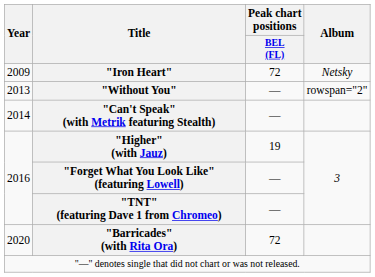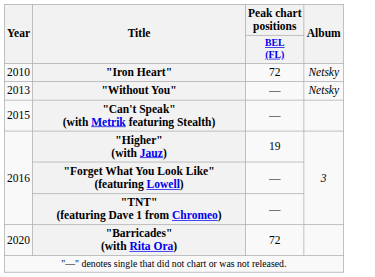"Iron Heart" | Year: 2009 -> 2010
"Without You" | Album: rowspan="2" -> Netsky
"Can't Speak" (with Metrik featuring Stealth) | Year: 2014 -> 2015
